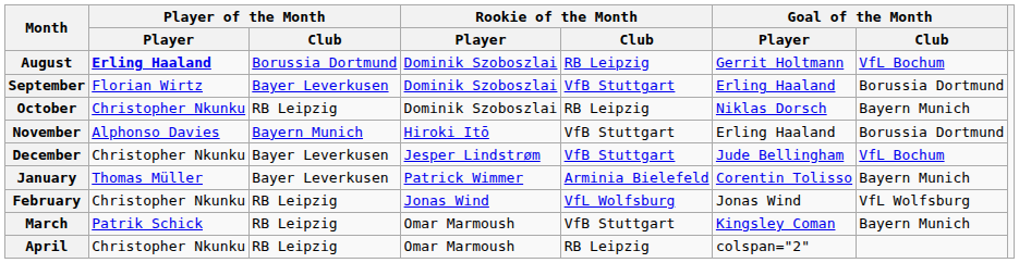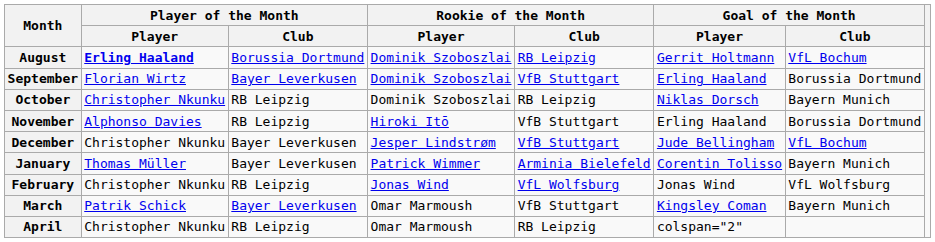November | Player of the Month / Club: Bayern Munich -> RB Leipzig
March | Player of the Month / Club: RB Leipzig -> Bayer Leverkusen
